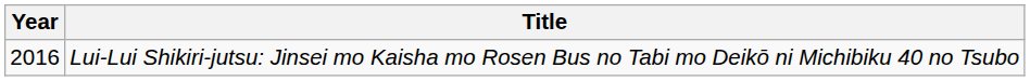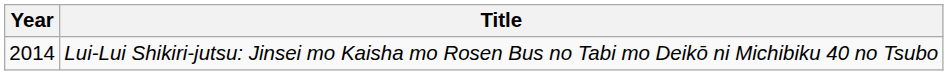row 2 | Year: 2016 -> 2014
